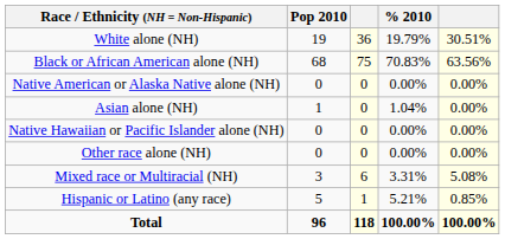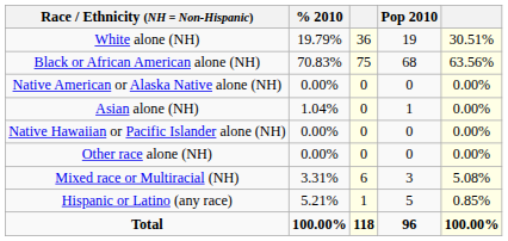columns swapped: Pop 2010 <-> % 2010
